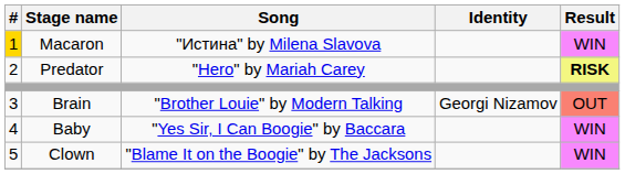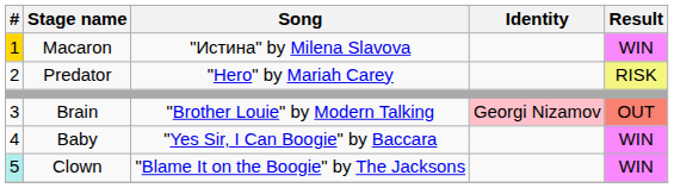Predator | Result: bold -> normal
Brain | Identity: no background -> pink background
Clown | #: no background -> paleturquoise background
